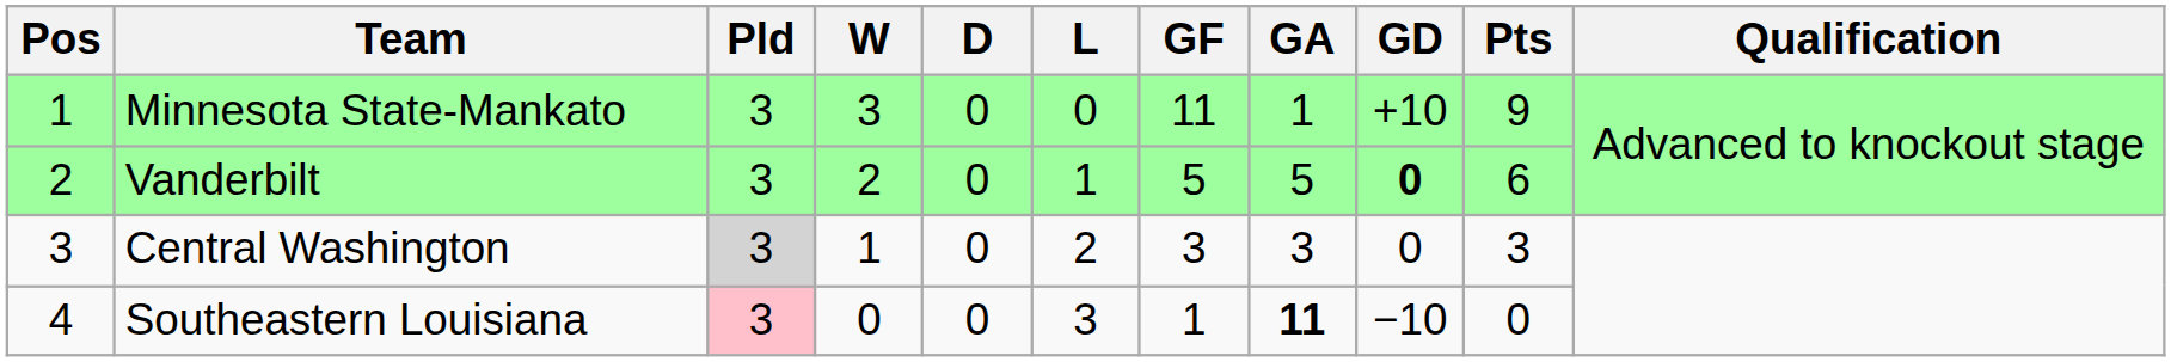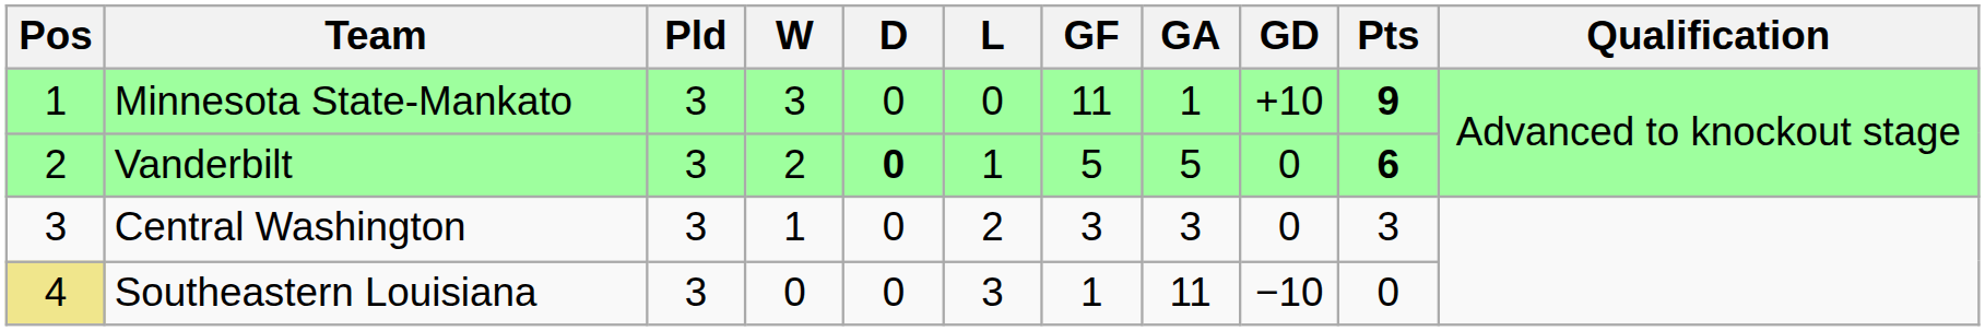Minnesota State-Mankato | Pts: normal -> bold
Vanderbilt | D: normal -> bold
Vanderbilt | GD: bold -> normal
Vanderbilt | Pts: normal -> bold
Central Washington | Pld: lightgrey background -> no background
Southeastern Louisiana | Pos: no background -> khaki background
Southeastern Louisiana | Pld: pink background -> no background
Southeastern Louisiana | GA: bold -> normal
